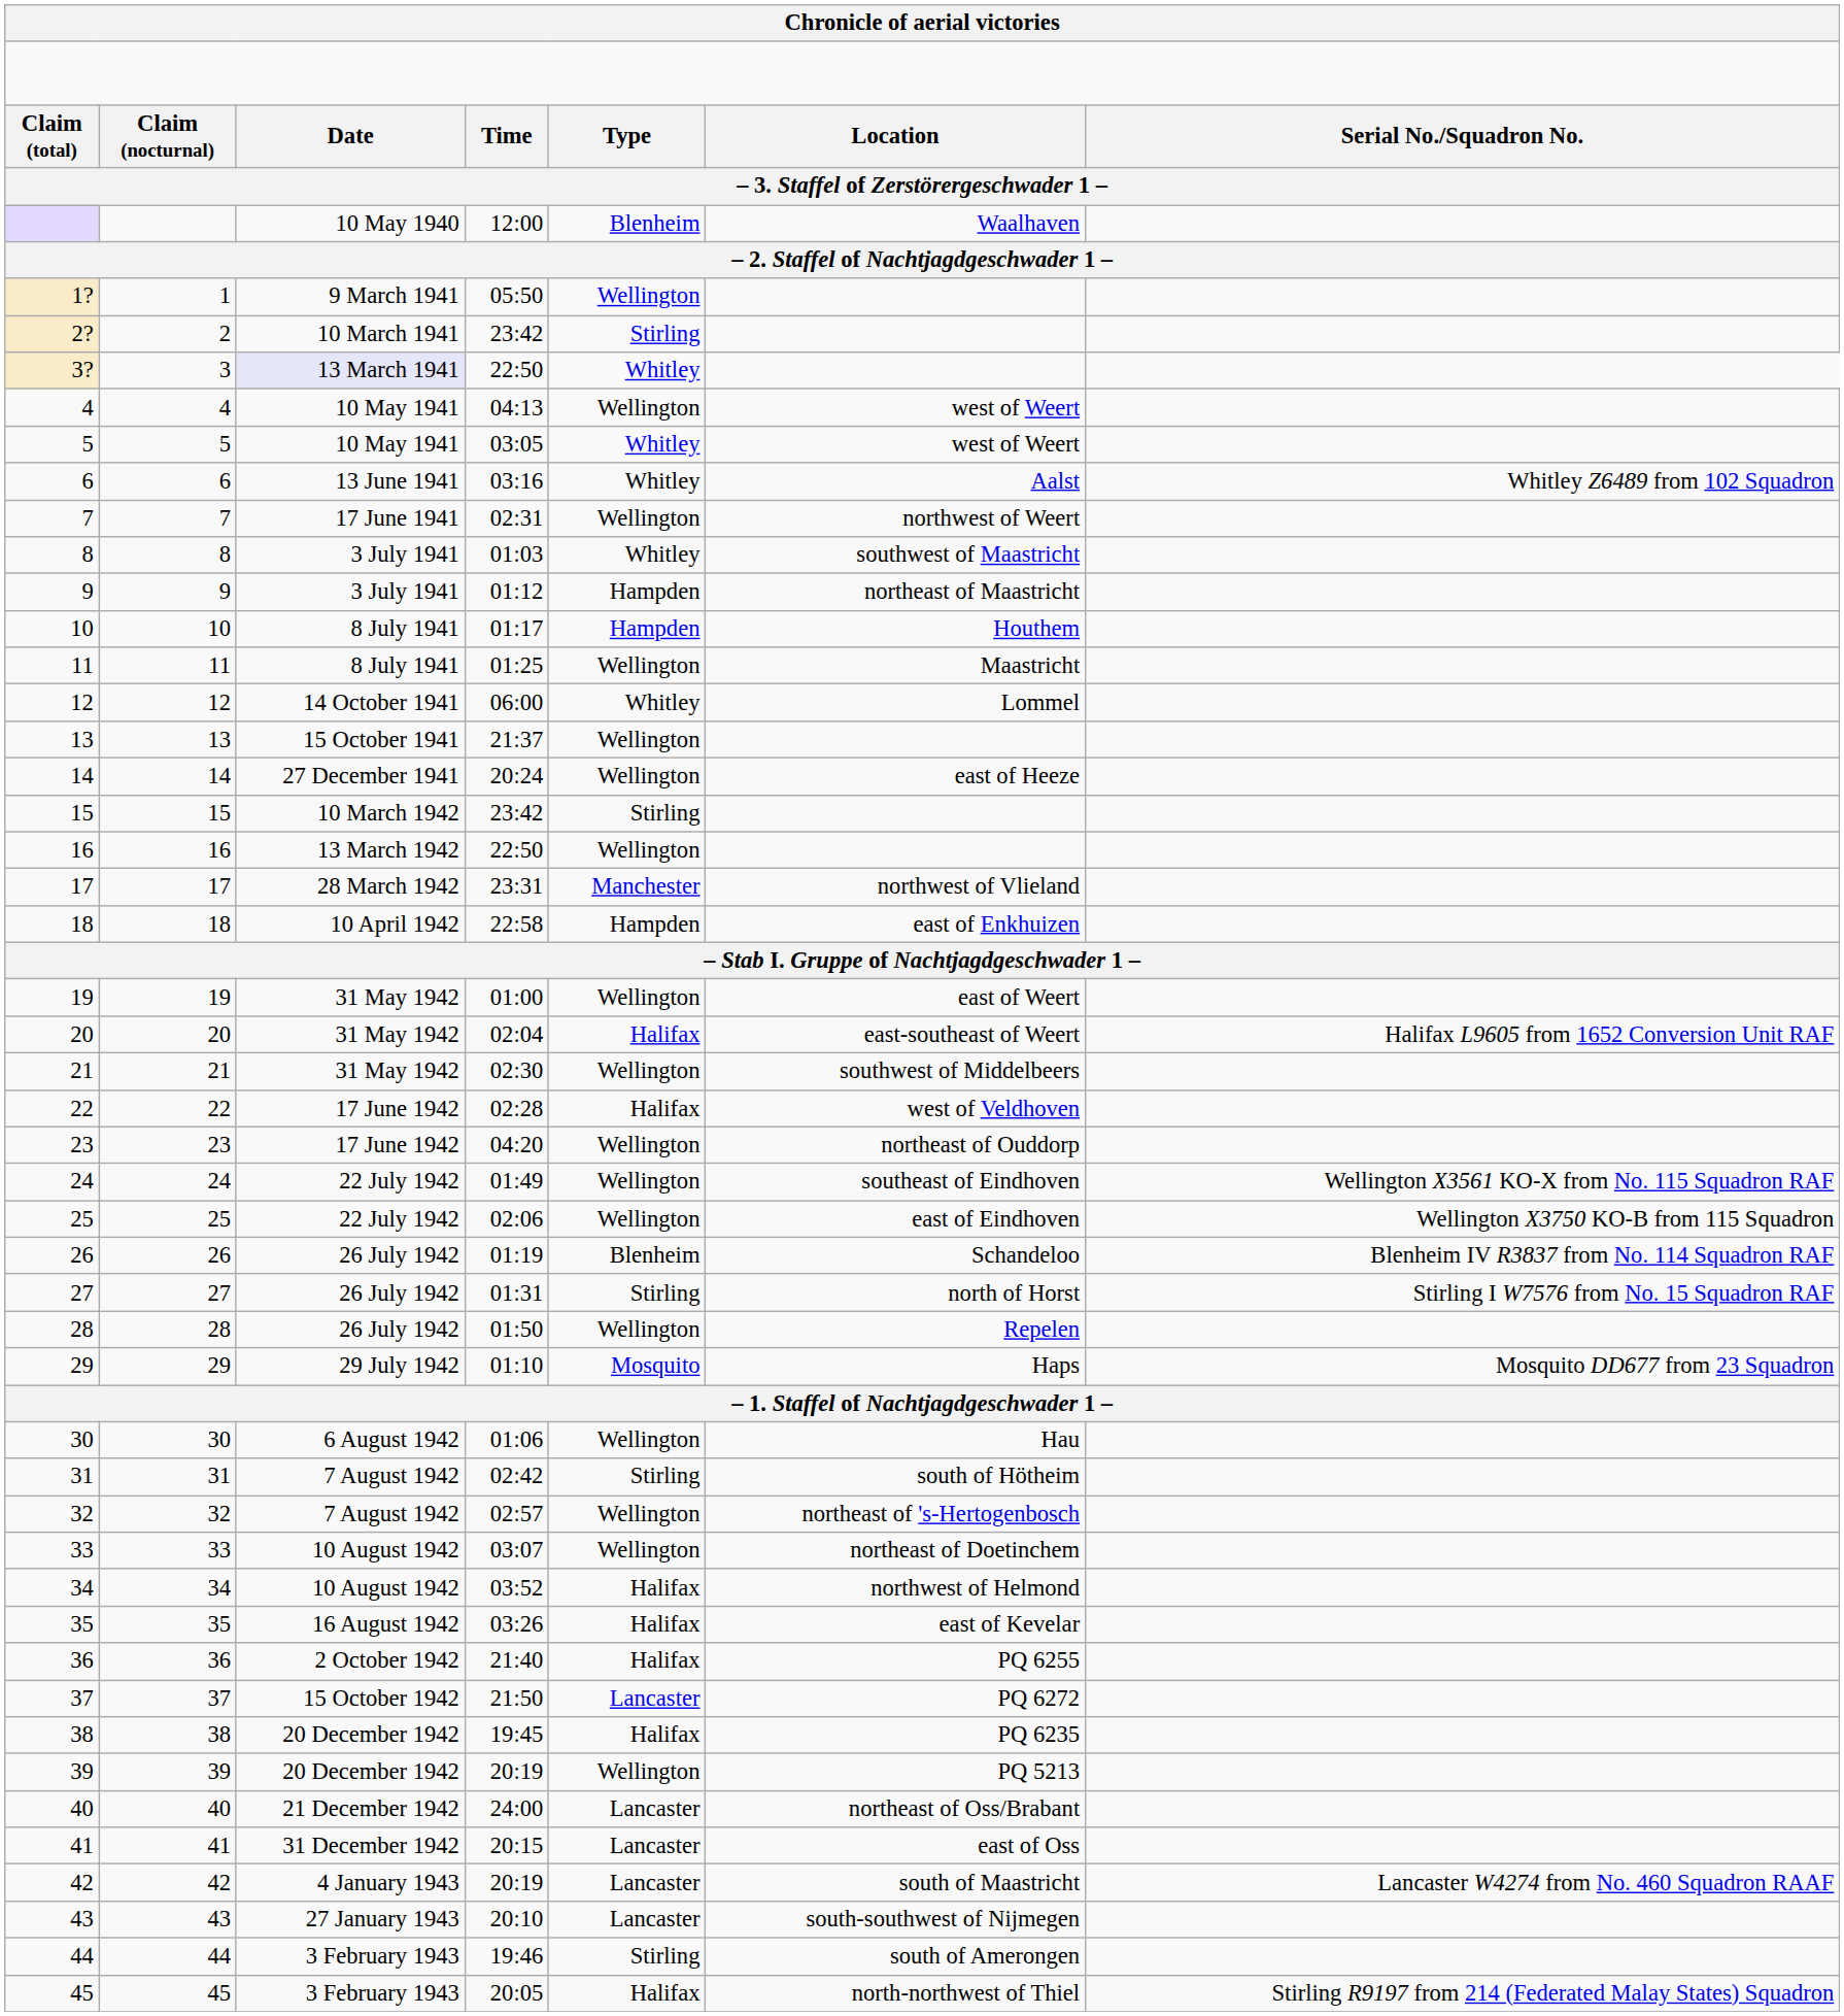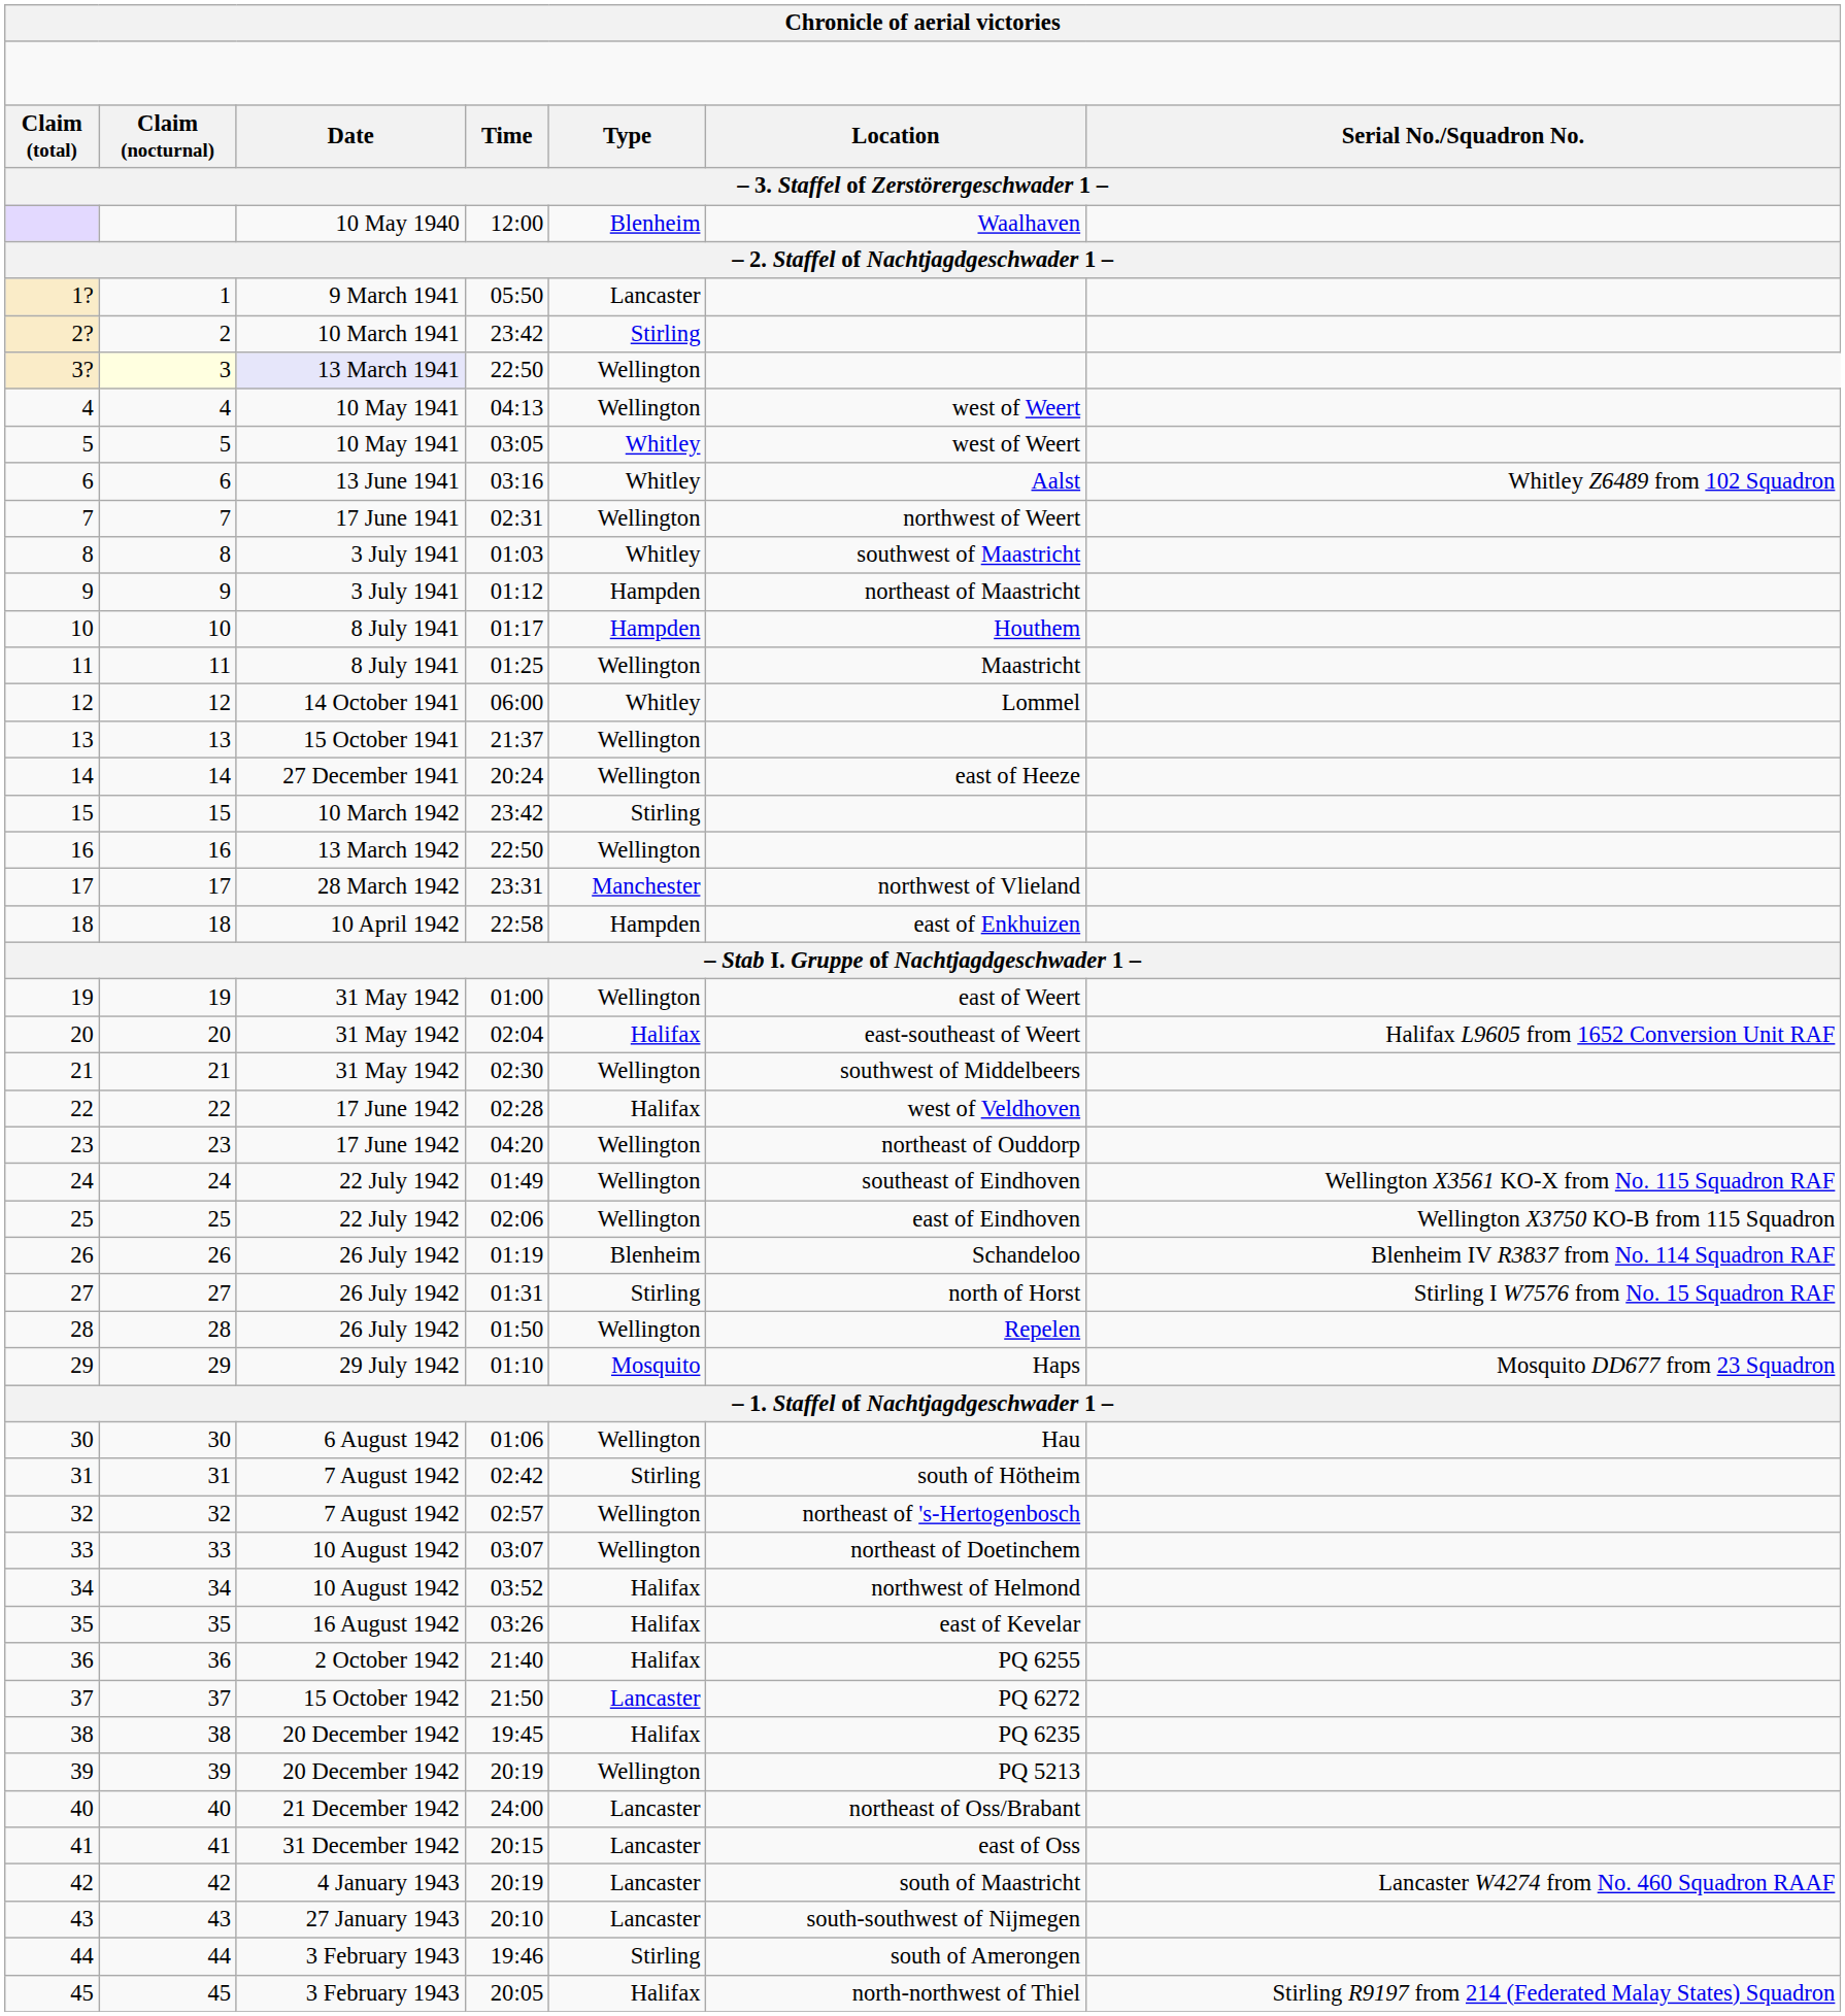1? | column 5: Wellington -> Lancaster
3? | column 2: no background -> lightyellow background
3? | column 5: Whitley -> Wellington
